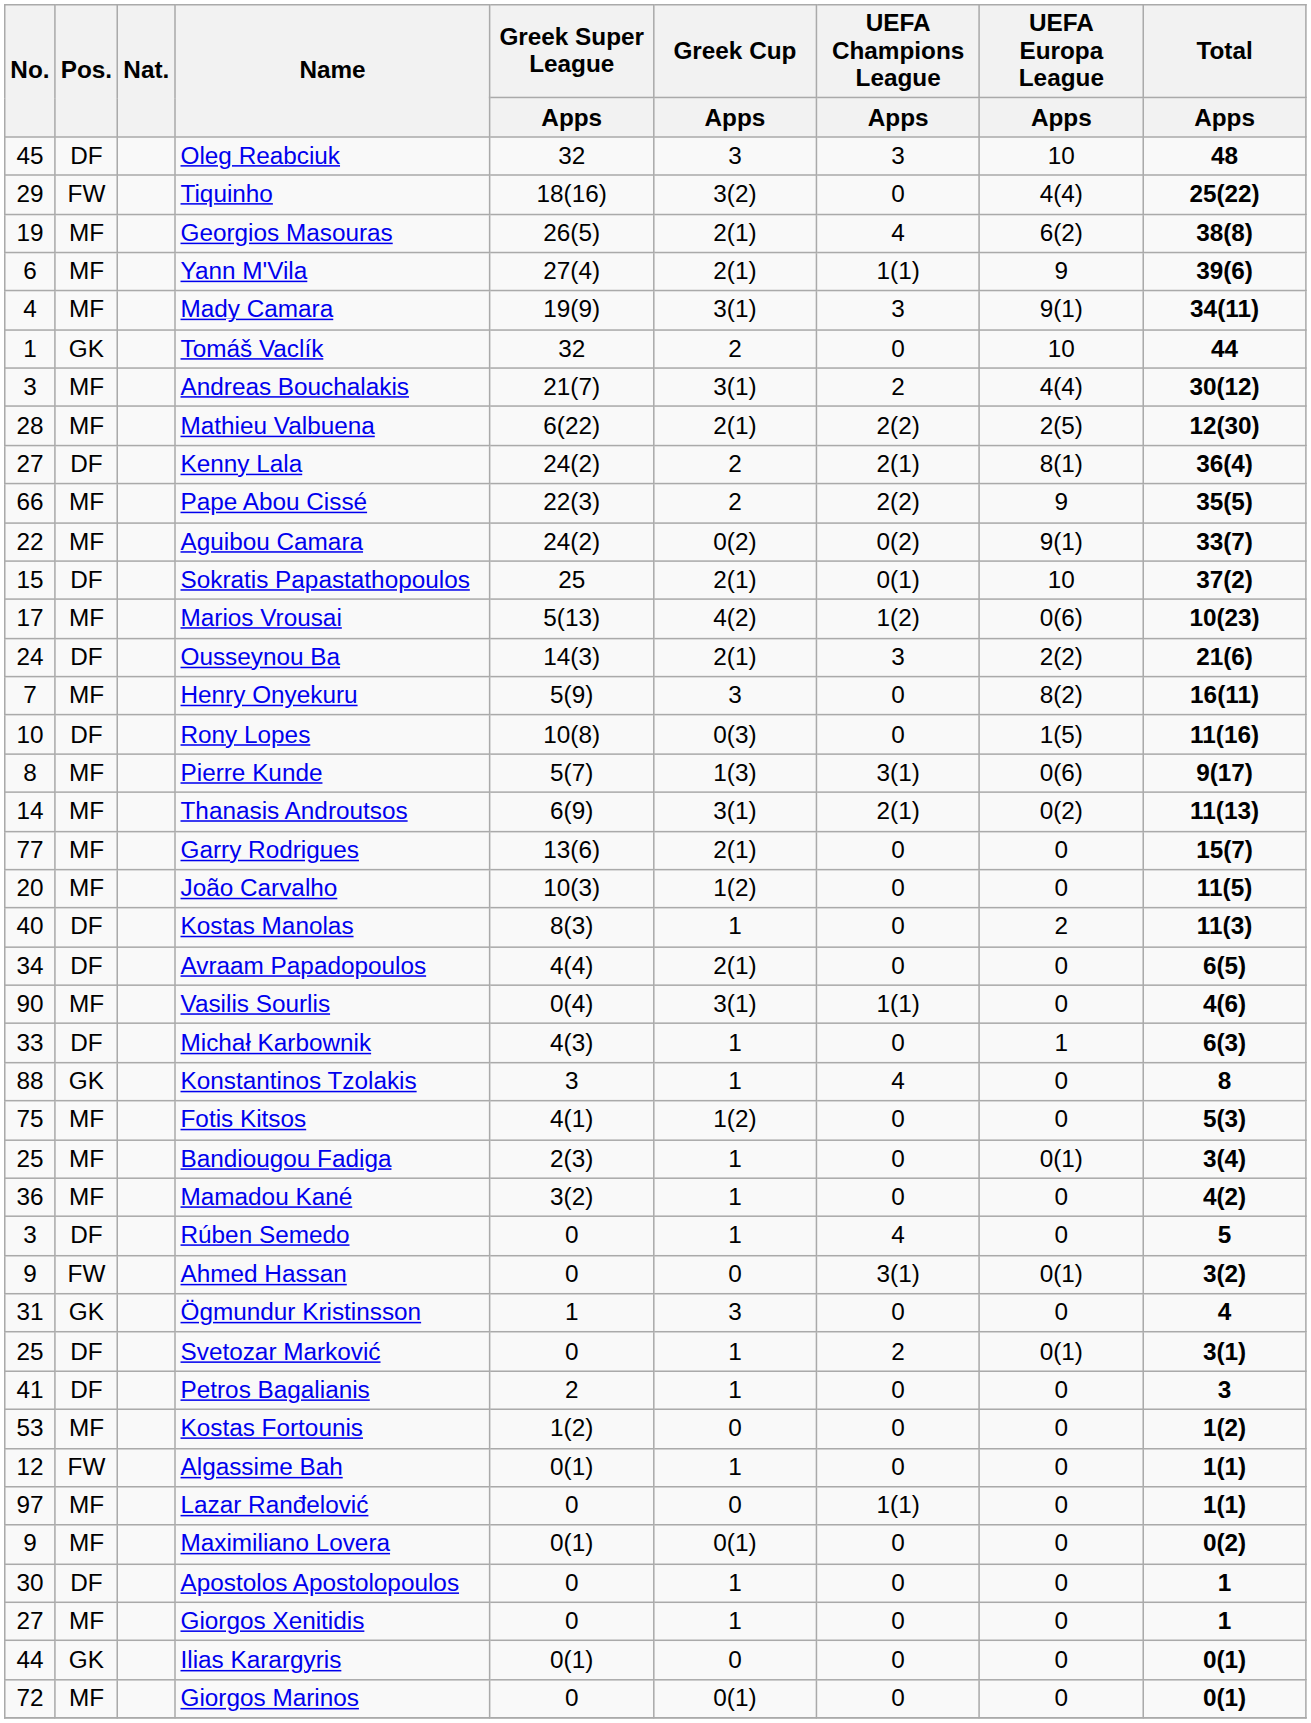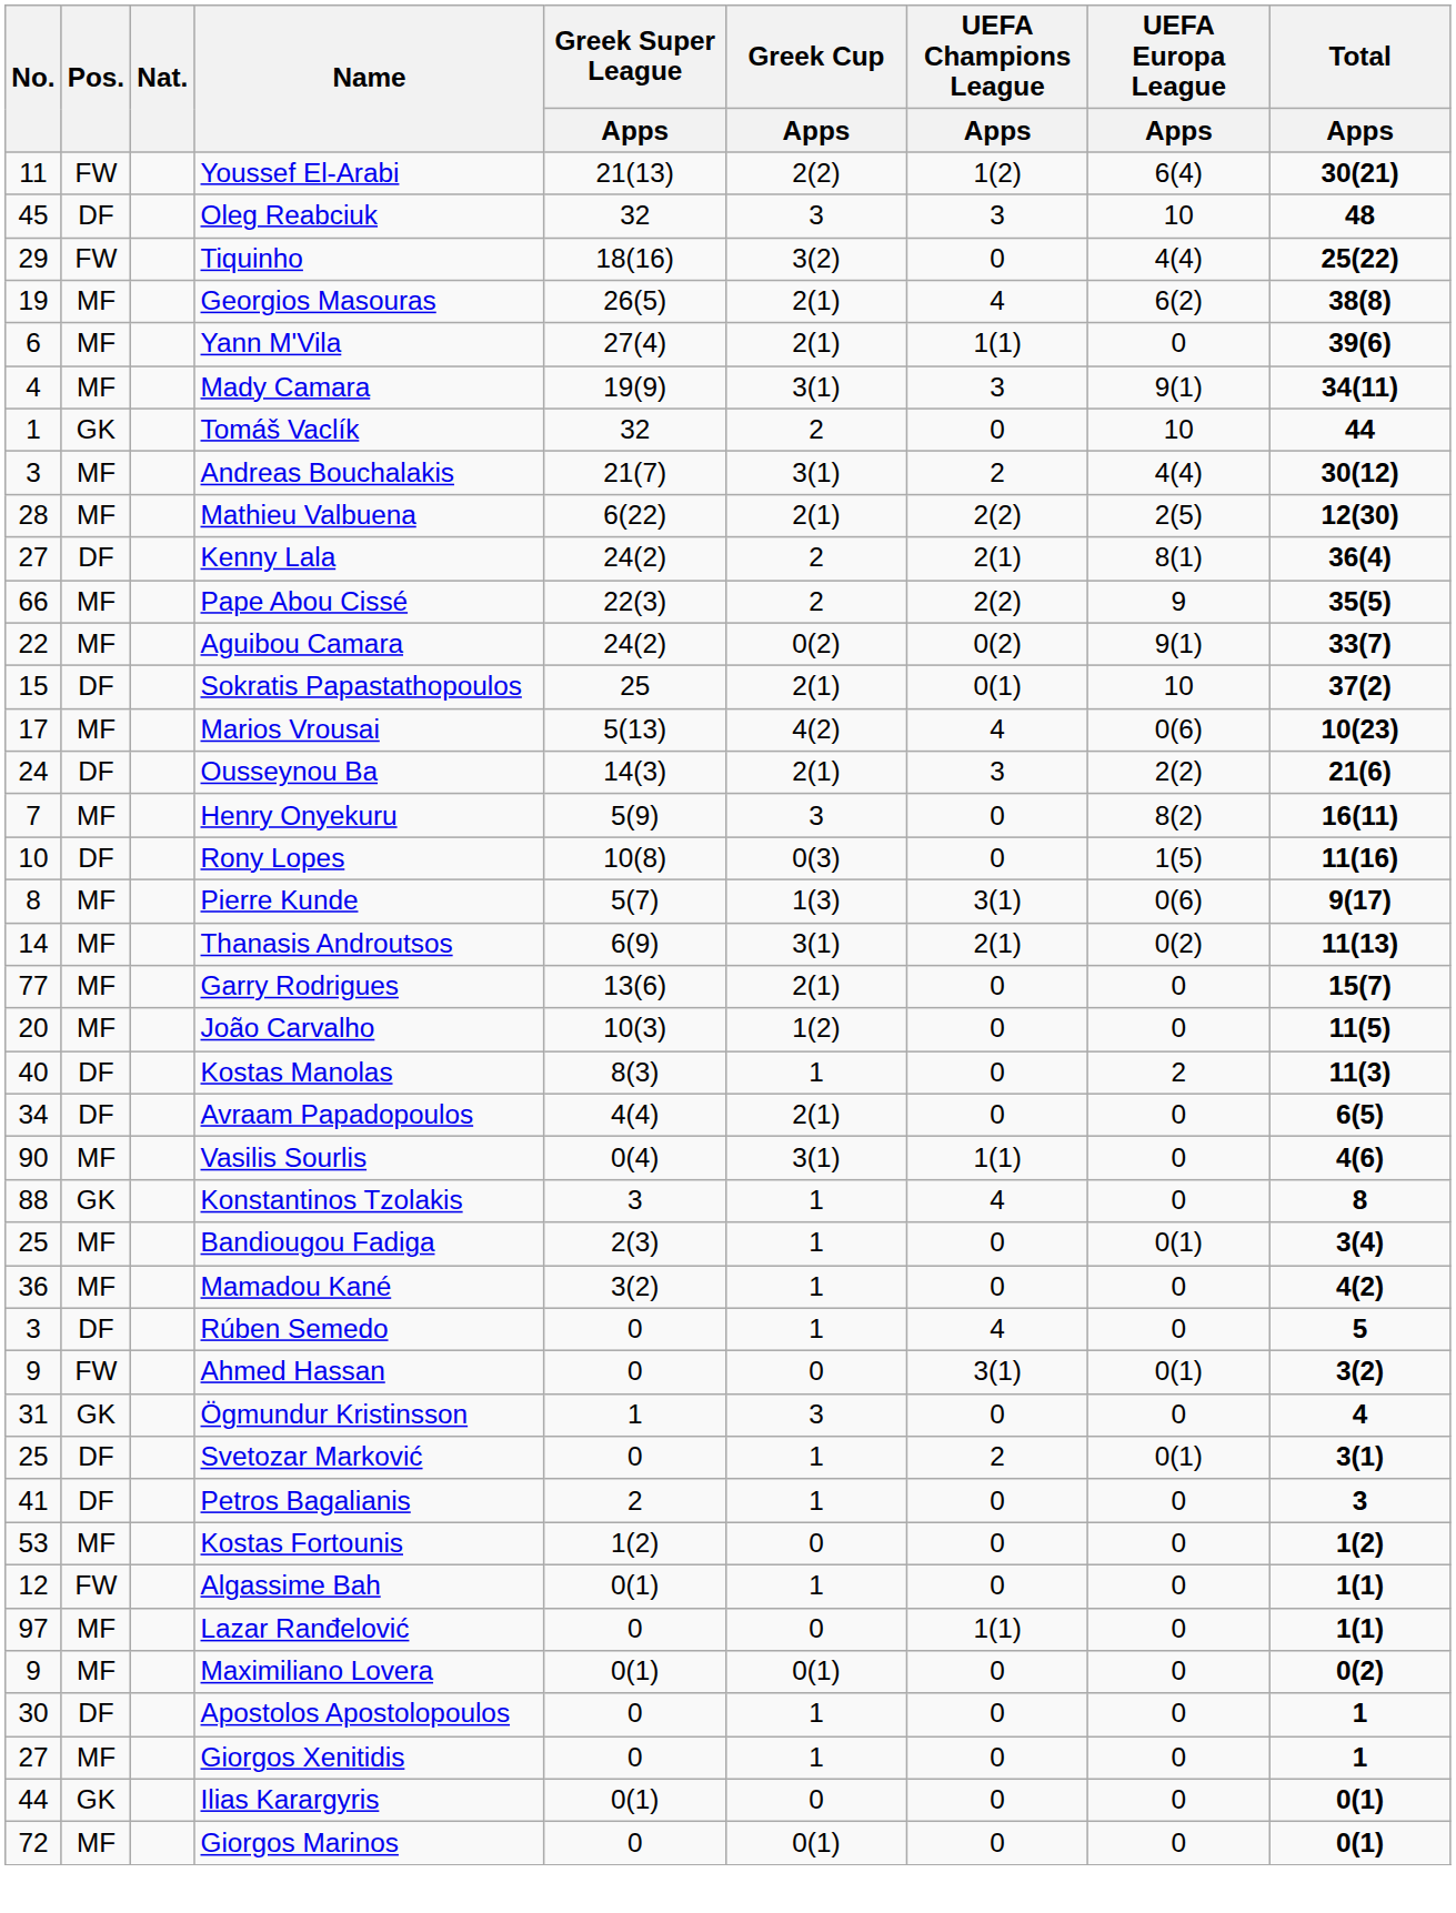+ row: 11 | FW | Youssef El-Arabi | 21(13) | 2(2) | 1(2) | 6(4) | 30(21)
Yann M'Vila | UEFA Europa League / Apps: 9 -> 0
Marios Vrousai | UEFA Champions League / Apps: 1(2) -> 4
- row: 33 | DF | Michał Karbownik | 4(3) | 1 | 0 | 1 | 6(3)
- row: 75 | MF | Fotis Kitsos | 4(1) | 1(2) | 0 | 0 | 5(3)
